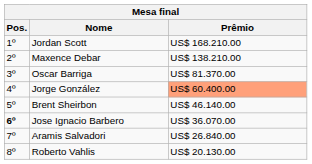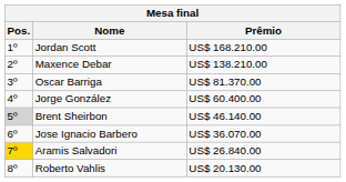Jorge González | Prêmio: lightsalmon background -> no background
Brent Sheirbon | Pos.: no background -> lightgrey background
Jose Ignacio Barbero | Pos.: bold -> normal
Aramis Salvadori | Pos.: no background -> gold background
